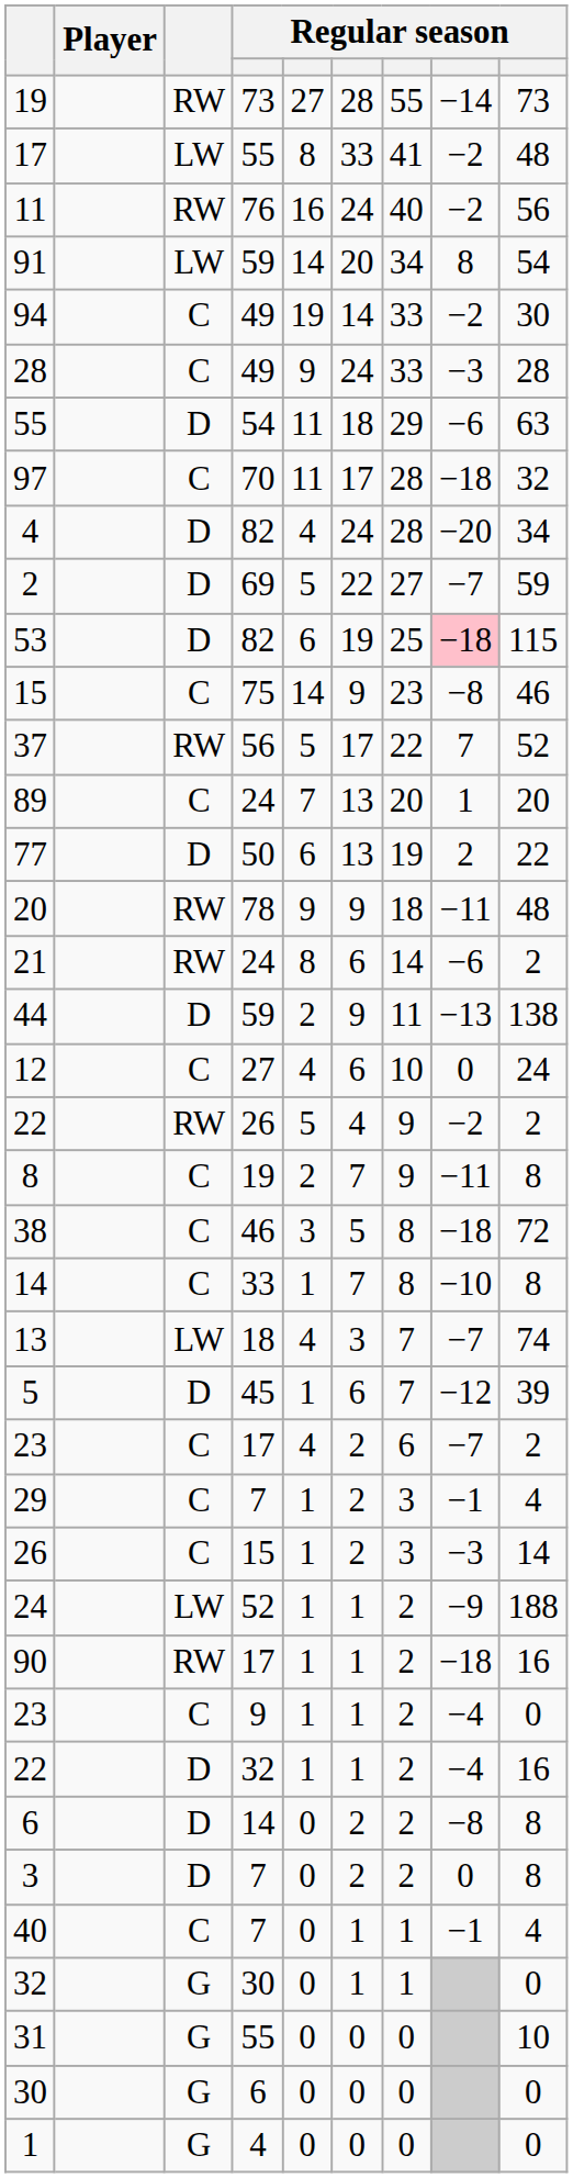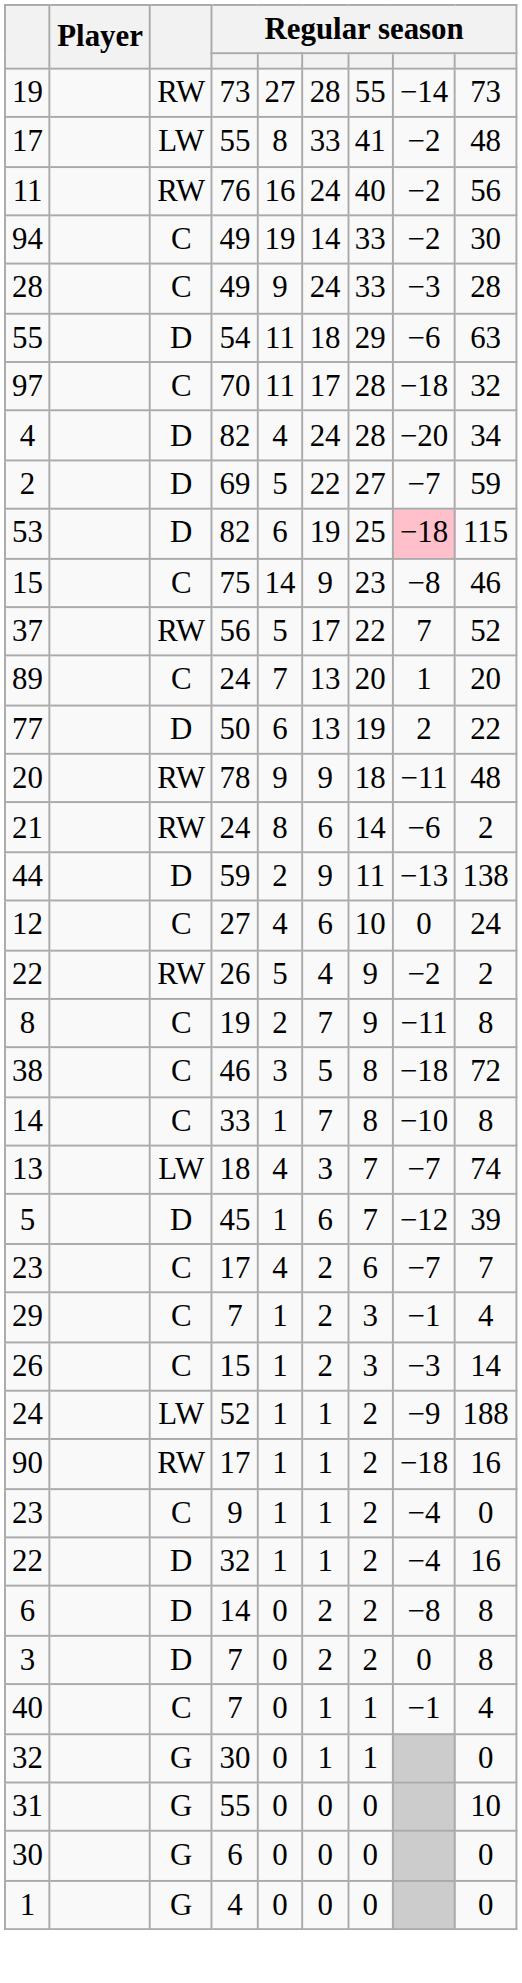- row: 91 | LW | 59 | 14 | 20 | 34 | 8 | 54
23 / 17 | column 9: 2 -> 7
